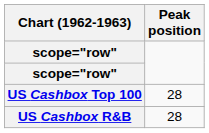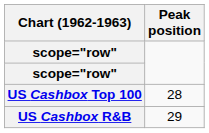US Cashbox R&B | Peak position: 28 -> 29
